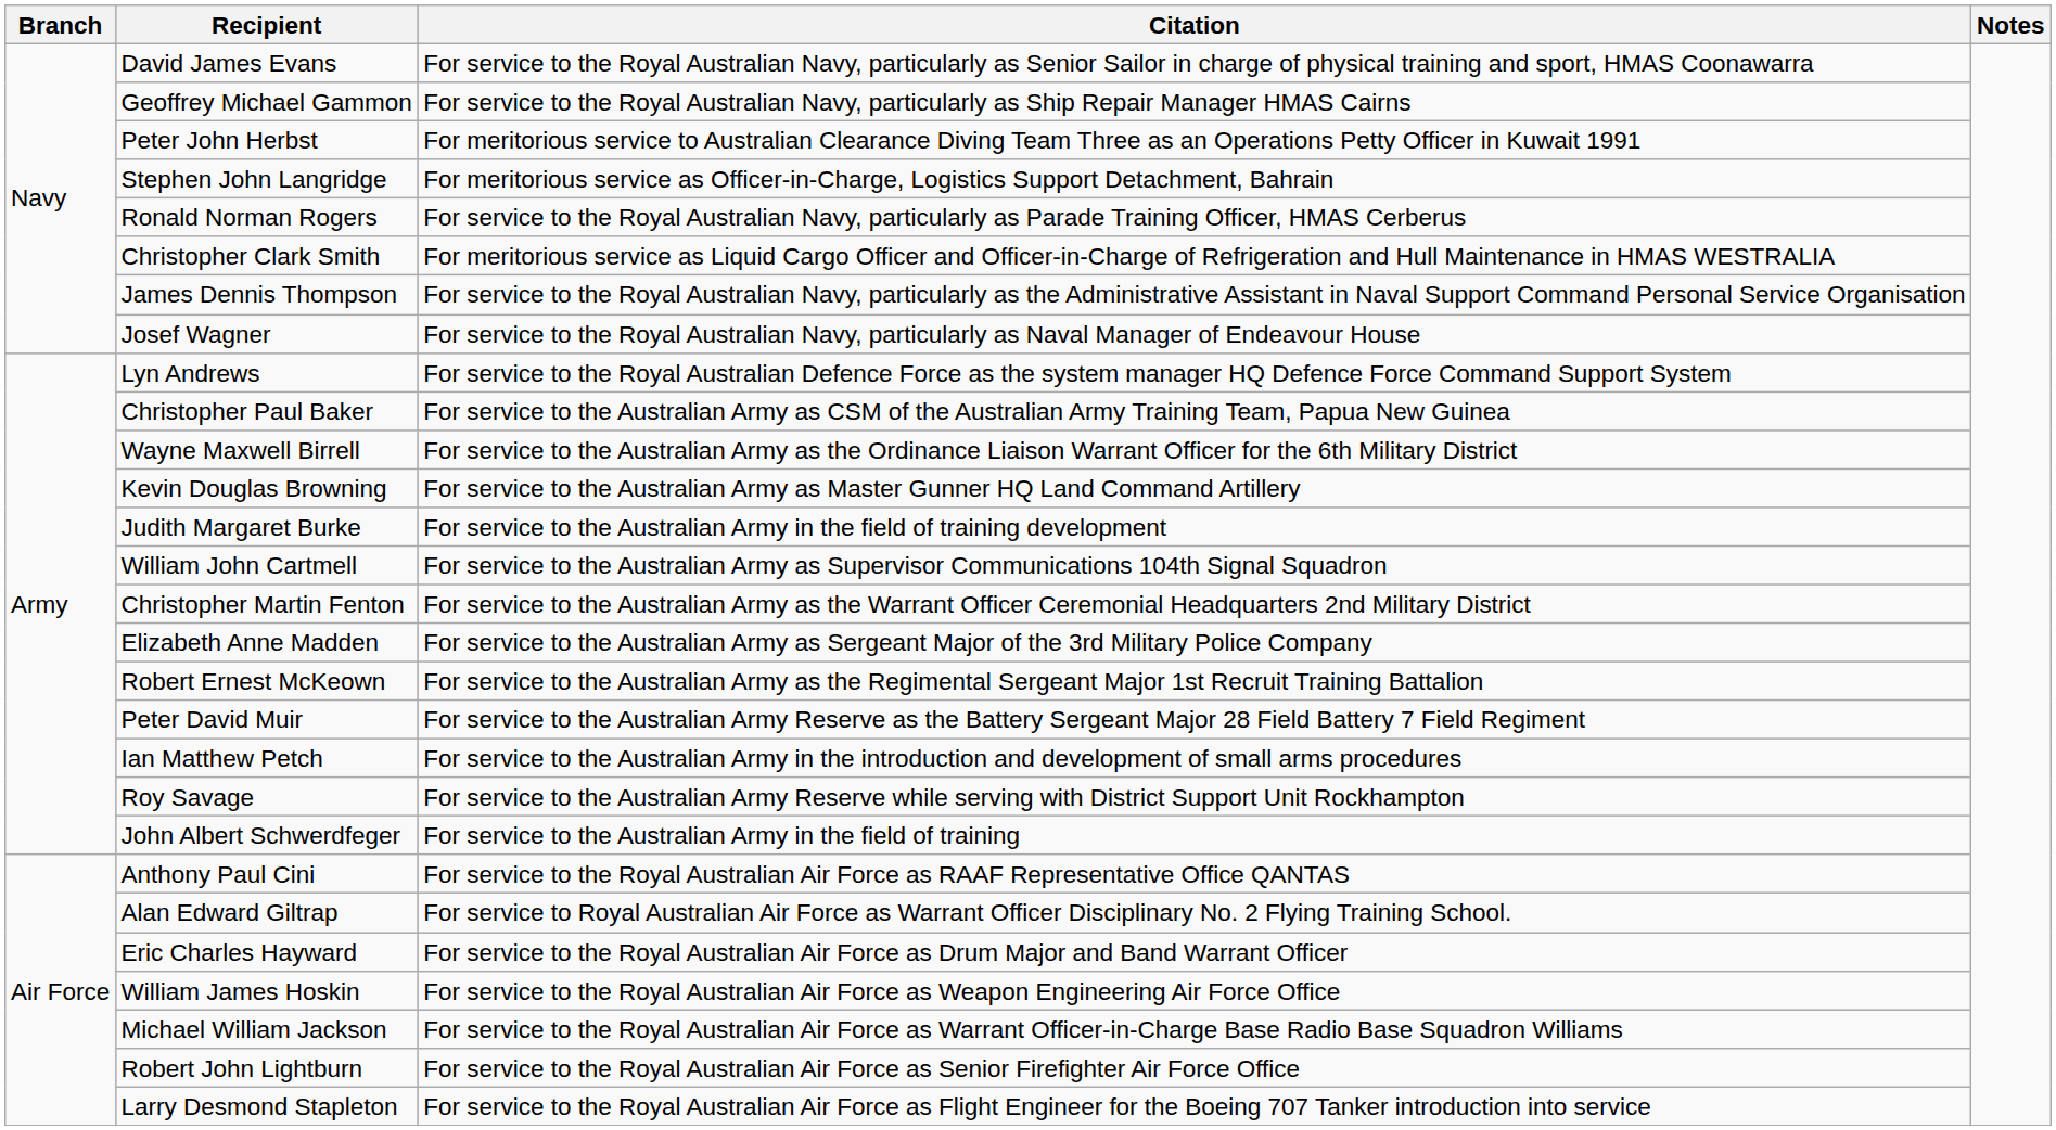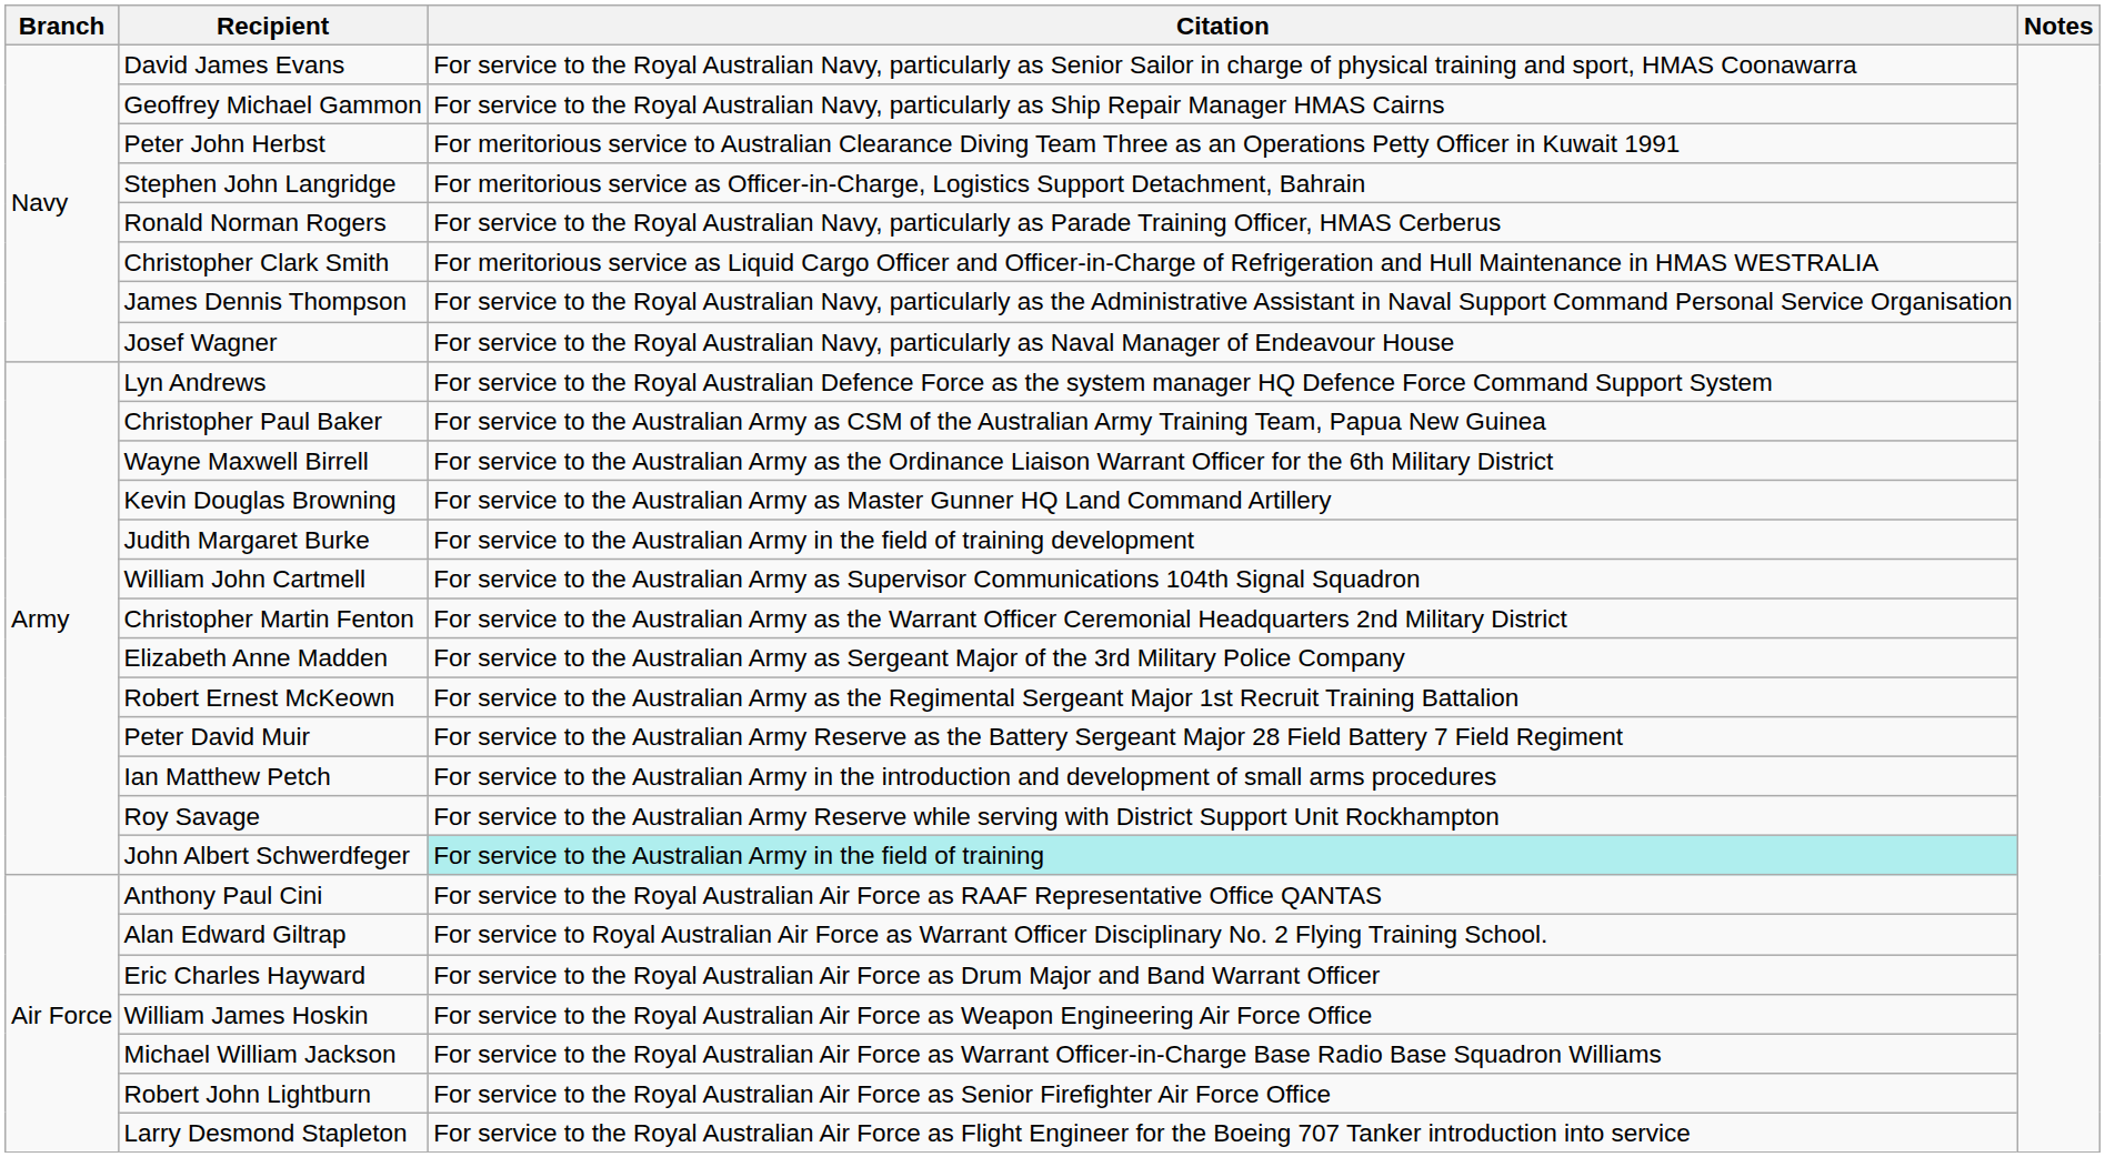John Albert Schwerdfeger | Citation: no background -> paleturquoise background
